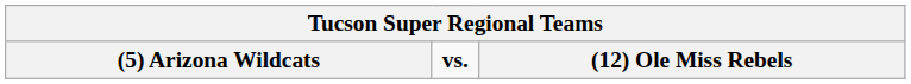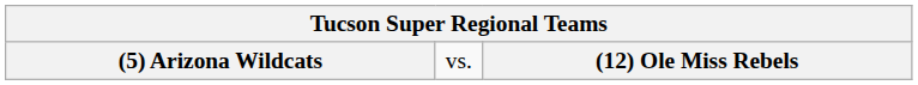(5) Arizona Wildcats | column 2: bold -> normal
